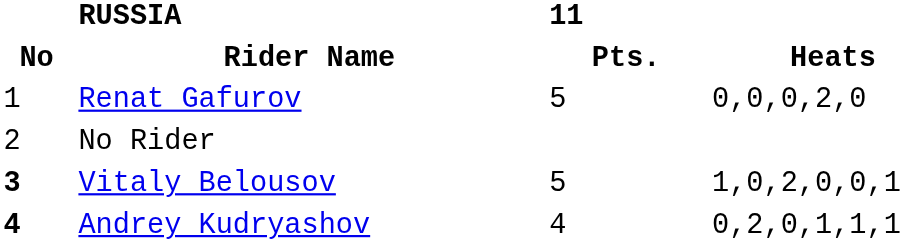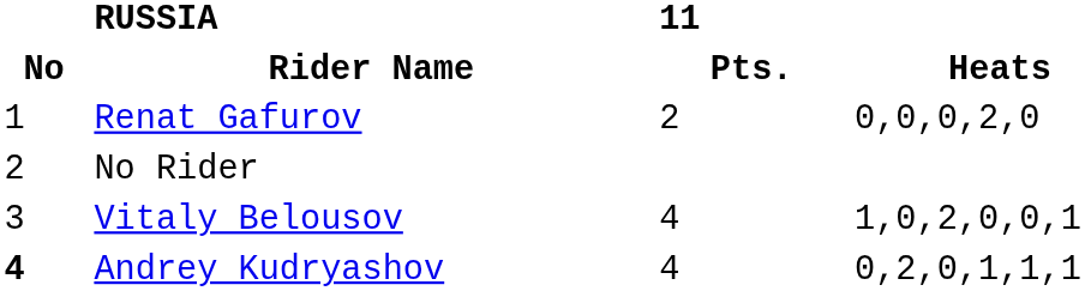Renat Gafurov | 11 / Pts.: 5 -> 2
Vitaly Belousov | No: bold -> normal
Vitaly Belousov | 11 / Pts.: 5 -> 4
